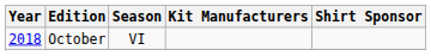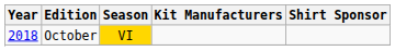October | Season: no background -> gold background
